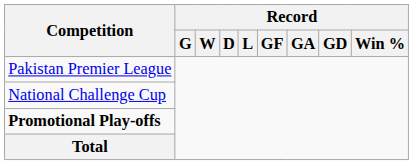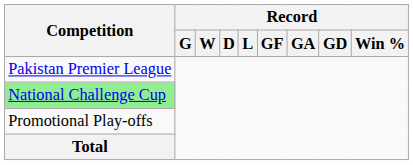National Challenge Cup | Competition: no background -> lightgreen background
Promotional Play-offs | Competition: bold -> normal
